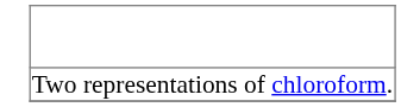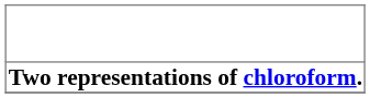row 2 | column 1: normal -> bold
